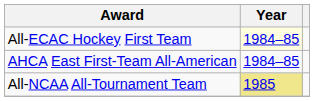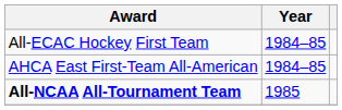row 2 | Year: lightyellow background -> no background
row 4 | Award: normal -> bold
row 4 | Year: khaki background -> no background
